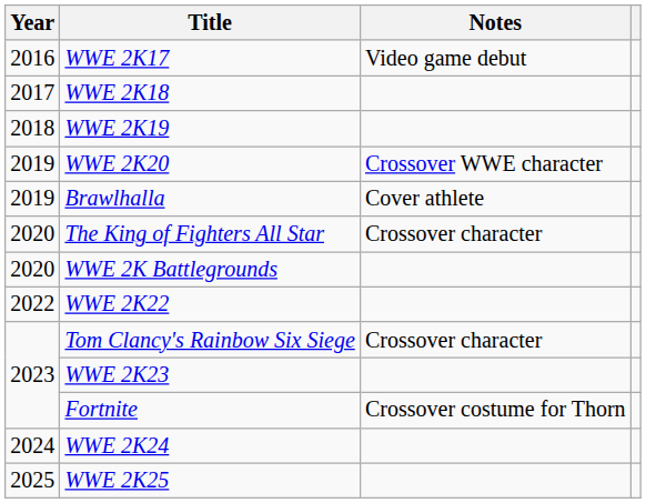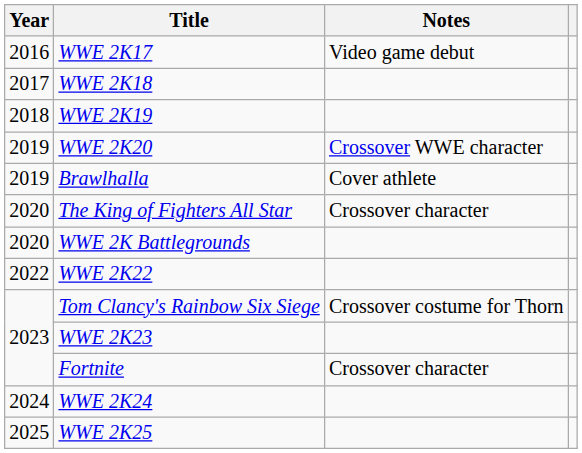Tom Clancy's Rainbow Six Siege | Notes: Crossover character -> Crossover costume for Thorn
Fortnite | Notes: Crossover costume for Thorn -> Crossover character
